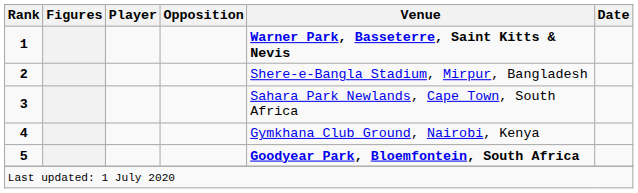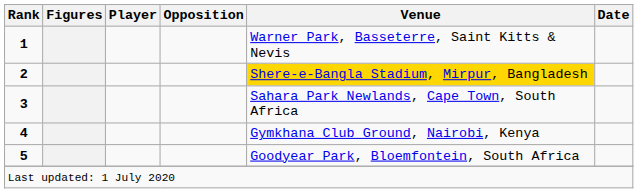1 | Venue: bold -> normal
2 | Venue: no background -> gold background
5 | Venue: bold -> normal
